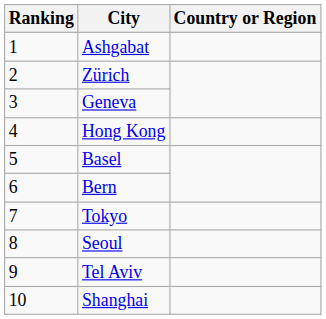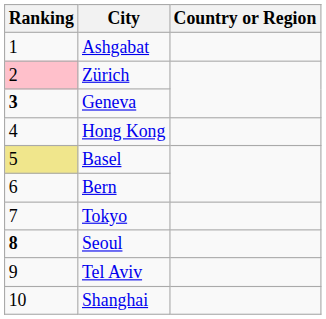Zürich | Ranking: no background -> pink background
Geneva | Ranking: normal -> bold
Basel | Ranking: no background -> khaki background
Seoul | Ranking: normal -> bold
